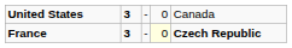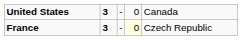France | column 5: bold -> normal
